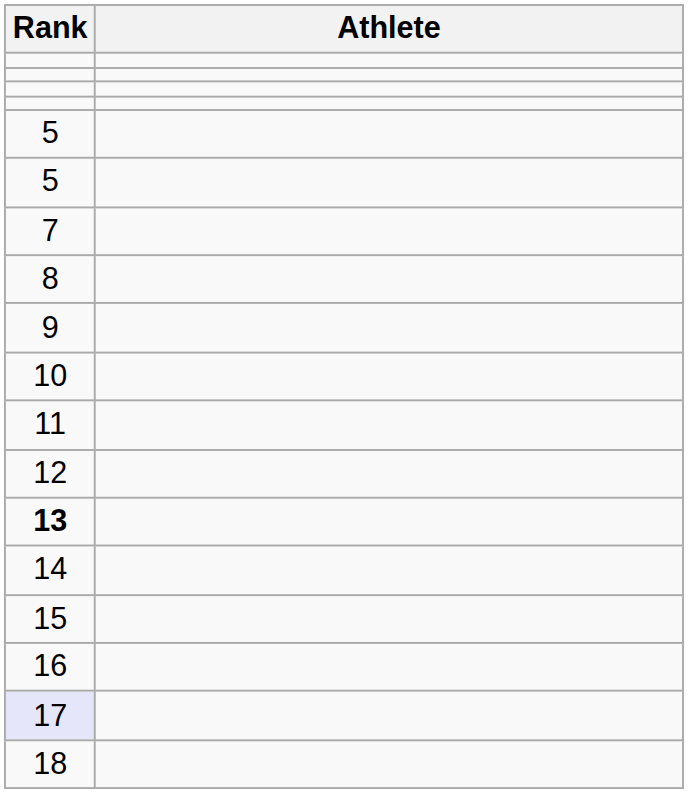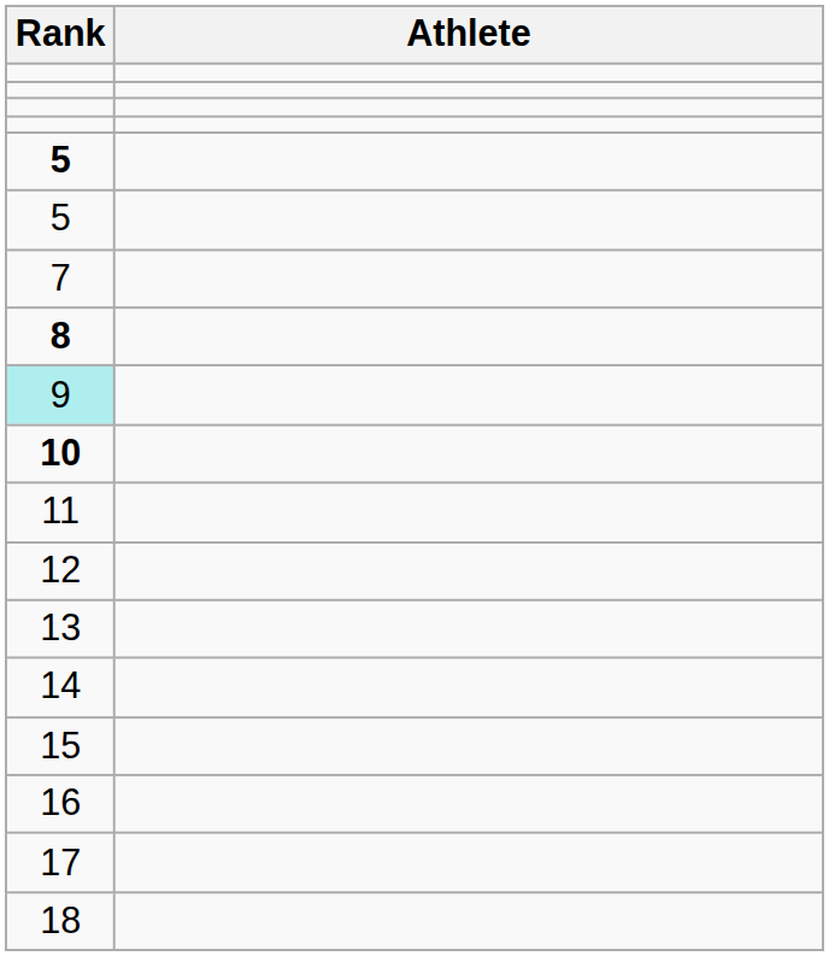row 6 | Rank: normal -> bold
row 9 | Rank: normal -> bold
row 10 | Rank: no background -> paleturquoise background
row 11 | Rank: normal -> bold
row 14 | Rank: bold -> normal
row 18 | Rank: lavender background -> no background
